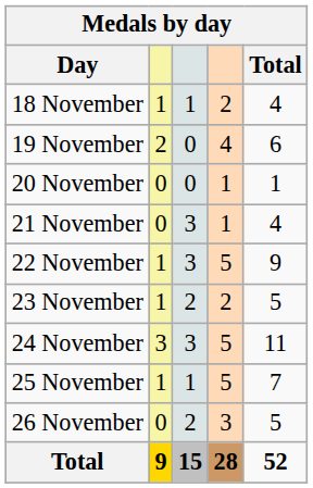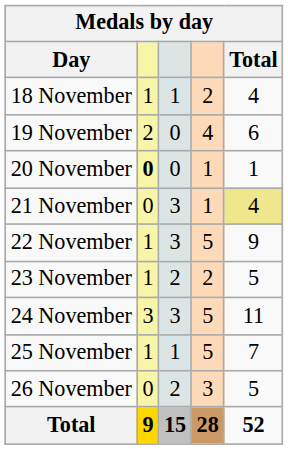20 November | column 2: normal -> bold
21 November | Total: no background -> khaki background
